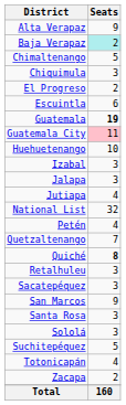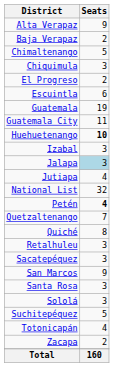Baja Verapaz | Seats: paleturquoise background -> no background
Guatemala | Seats: bold -> normal
Guatemala City | Seats: pink background -> no background
Huehuetenango | Seats: normal -> bold
Jalapa | Seats: no background -> lightblue background
Petén | Seats: normal -> bold
Quiché | Seats: bold -> normal
